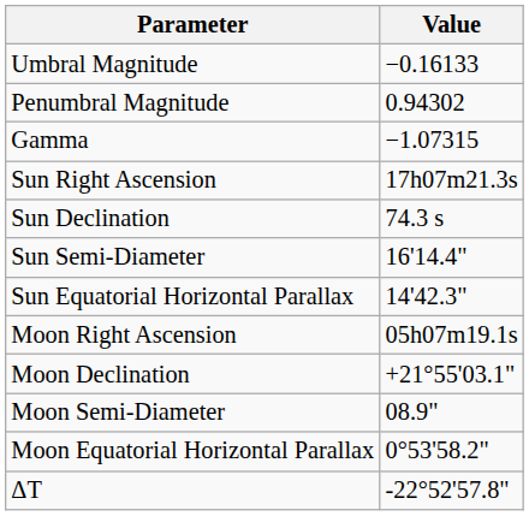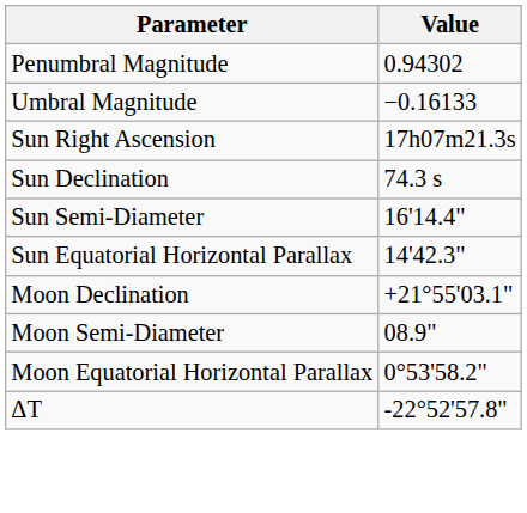rows swapped: Penumbral Magnitude <-> Umbral Magnitude
- row: Gamma | −1.07315
- row: Moon Right Ascension | 05h07m19.1s
